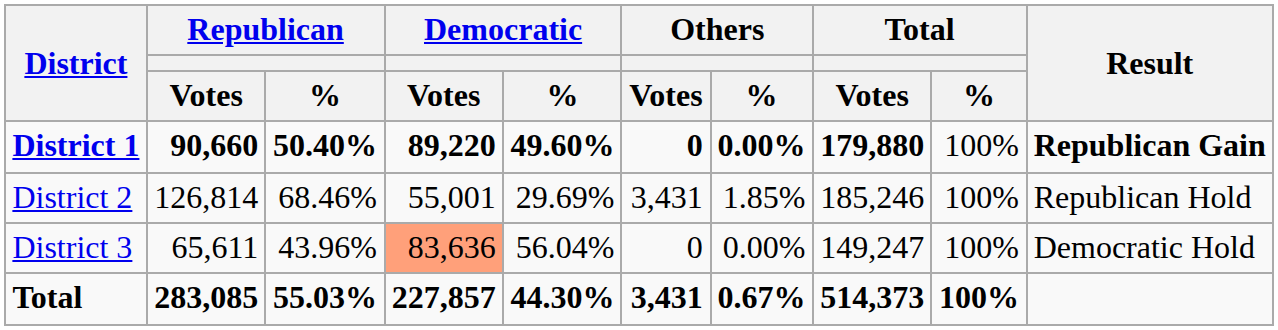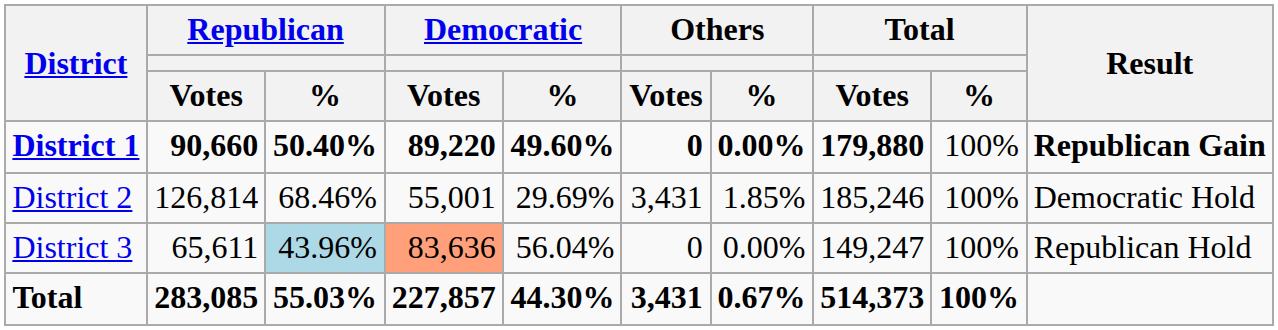District 2 | Result: Republican Hold -> Democratic Hold
District 3 | Republican / %: no background -> lightblue background
District 3 | Result: Democratic Hold -> Republican Hold
